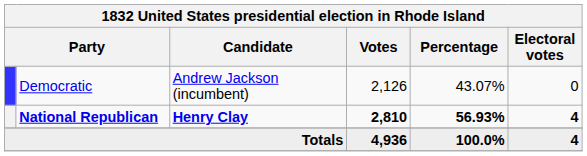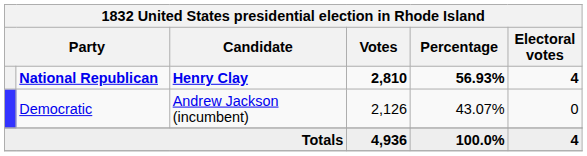rows swapped: National Republican <-> Democratic
